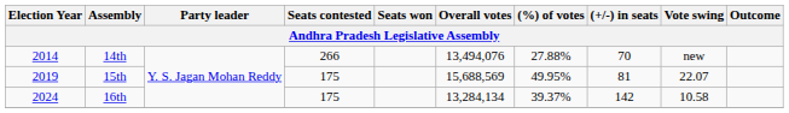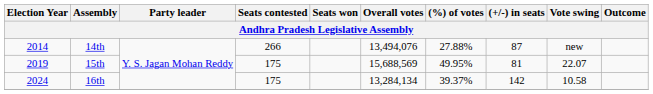14th | (+/-) in seats: 70 -> 87
